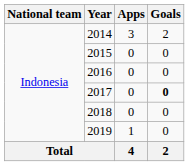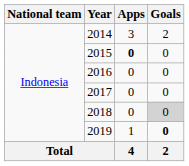2015 | Apps: normal -> bold
2017 | Goals: bold -> normal
2018 | Goals: no background -> lightgrey background
2019 | Goals: normal -> bold
